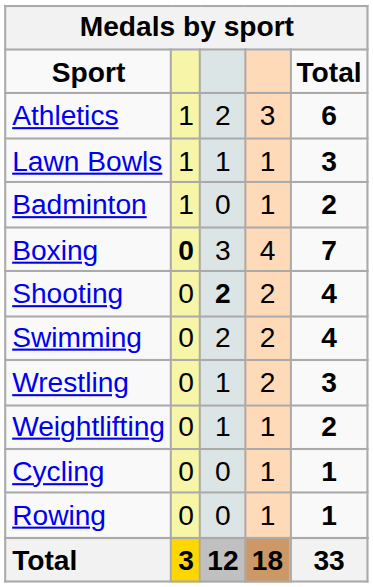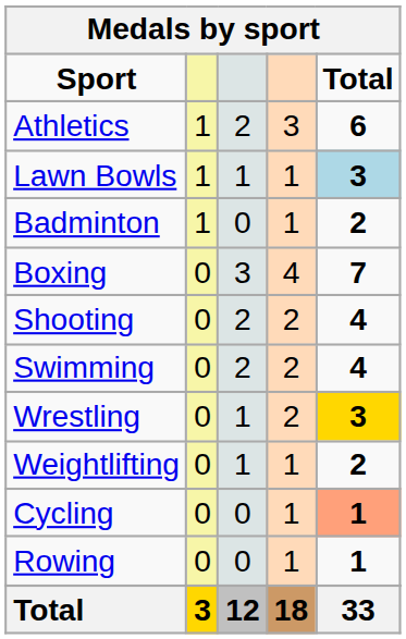Lawn Bowls | Total: no background -> lightblue background
Boxing | column 2: bold -> normal
Shooting | column 3: bold -> normal
Wrestling | Total: no background -> gold background
Cycling | Total: no background -> lightsalmon background
